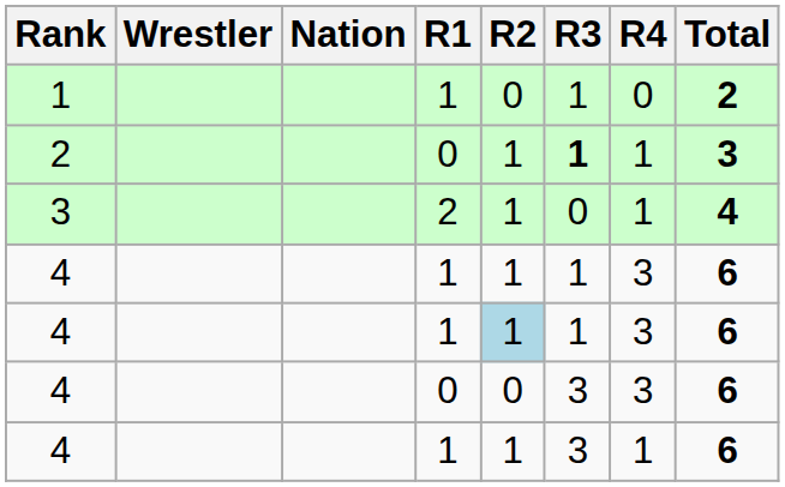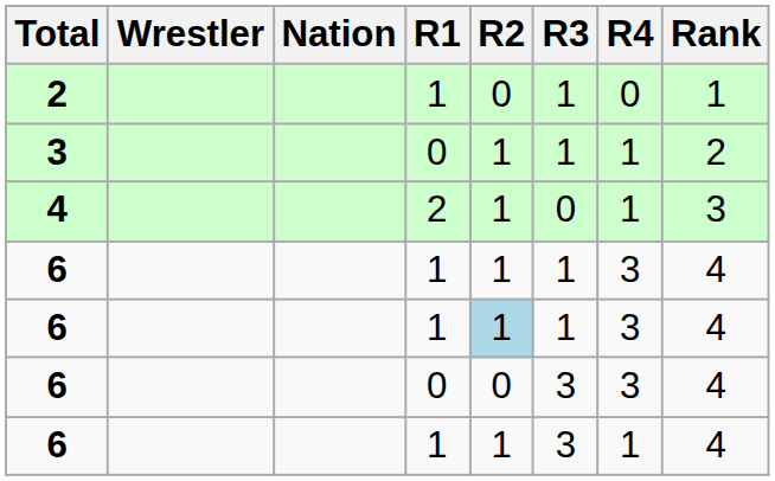columns swapped: Rank <-> Total
row 3 | R3: bold -> normal
